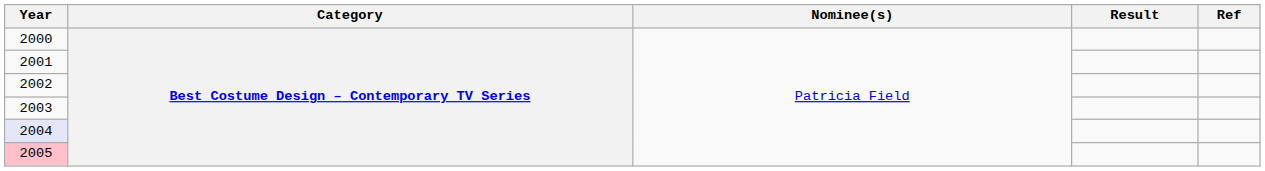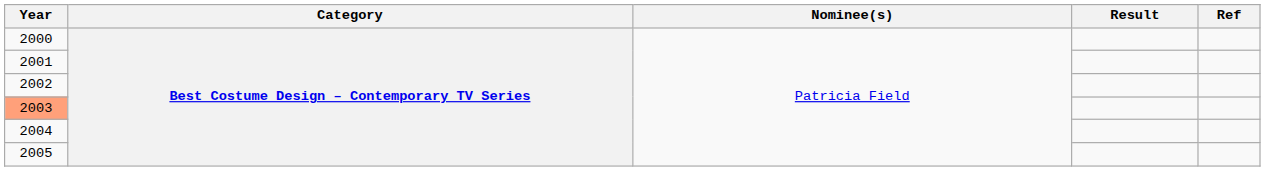2003 | Year: no background -> lightsalmon background
2004 | Year: lavender background -> no background
2005 | Year: pink background -> no background
